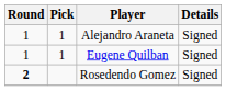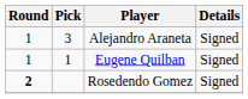Alejandro Araneta | Pick: 1 -> 3
